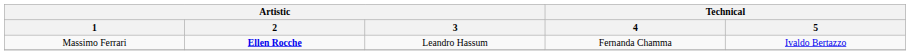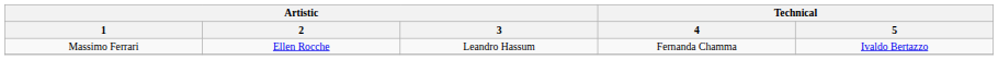Massimo Ferrari | Artistic / 2: bold -> normal
